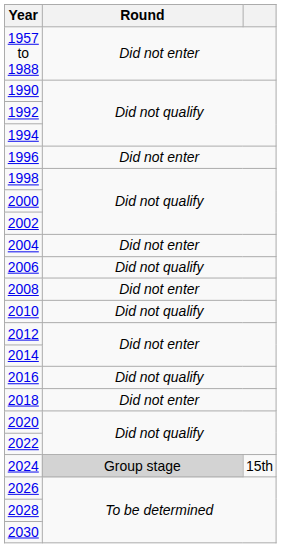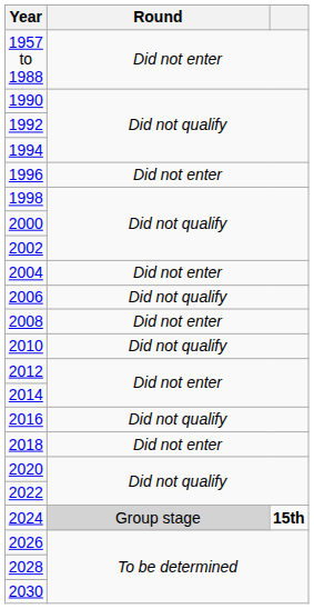2024 | column 3: normal -> bold
